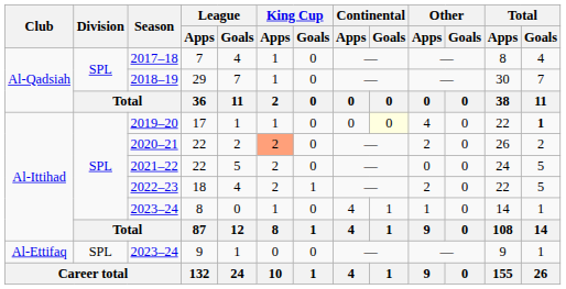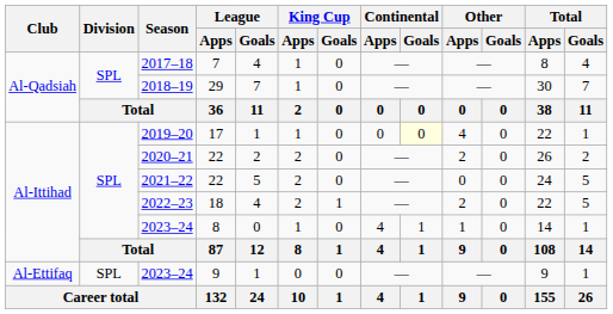2019–20 | Total / Goals: bold -> normal
2020–21 | King Cup / Apps: lightsalmon background -> no background
